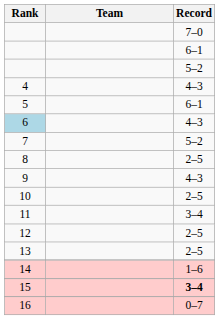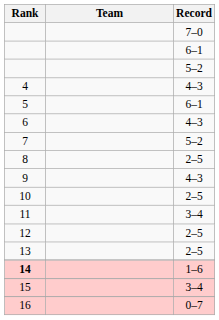6 | Rank: lightblue background -> no background
14 | Rank: normal -> bold
15 | Record: bold -> normal
